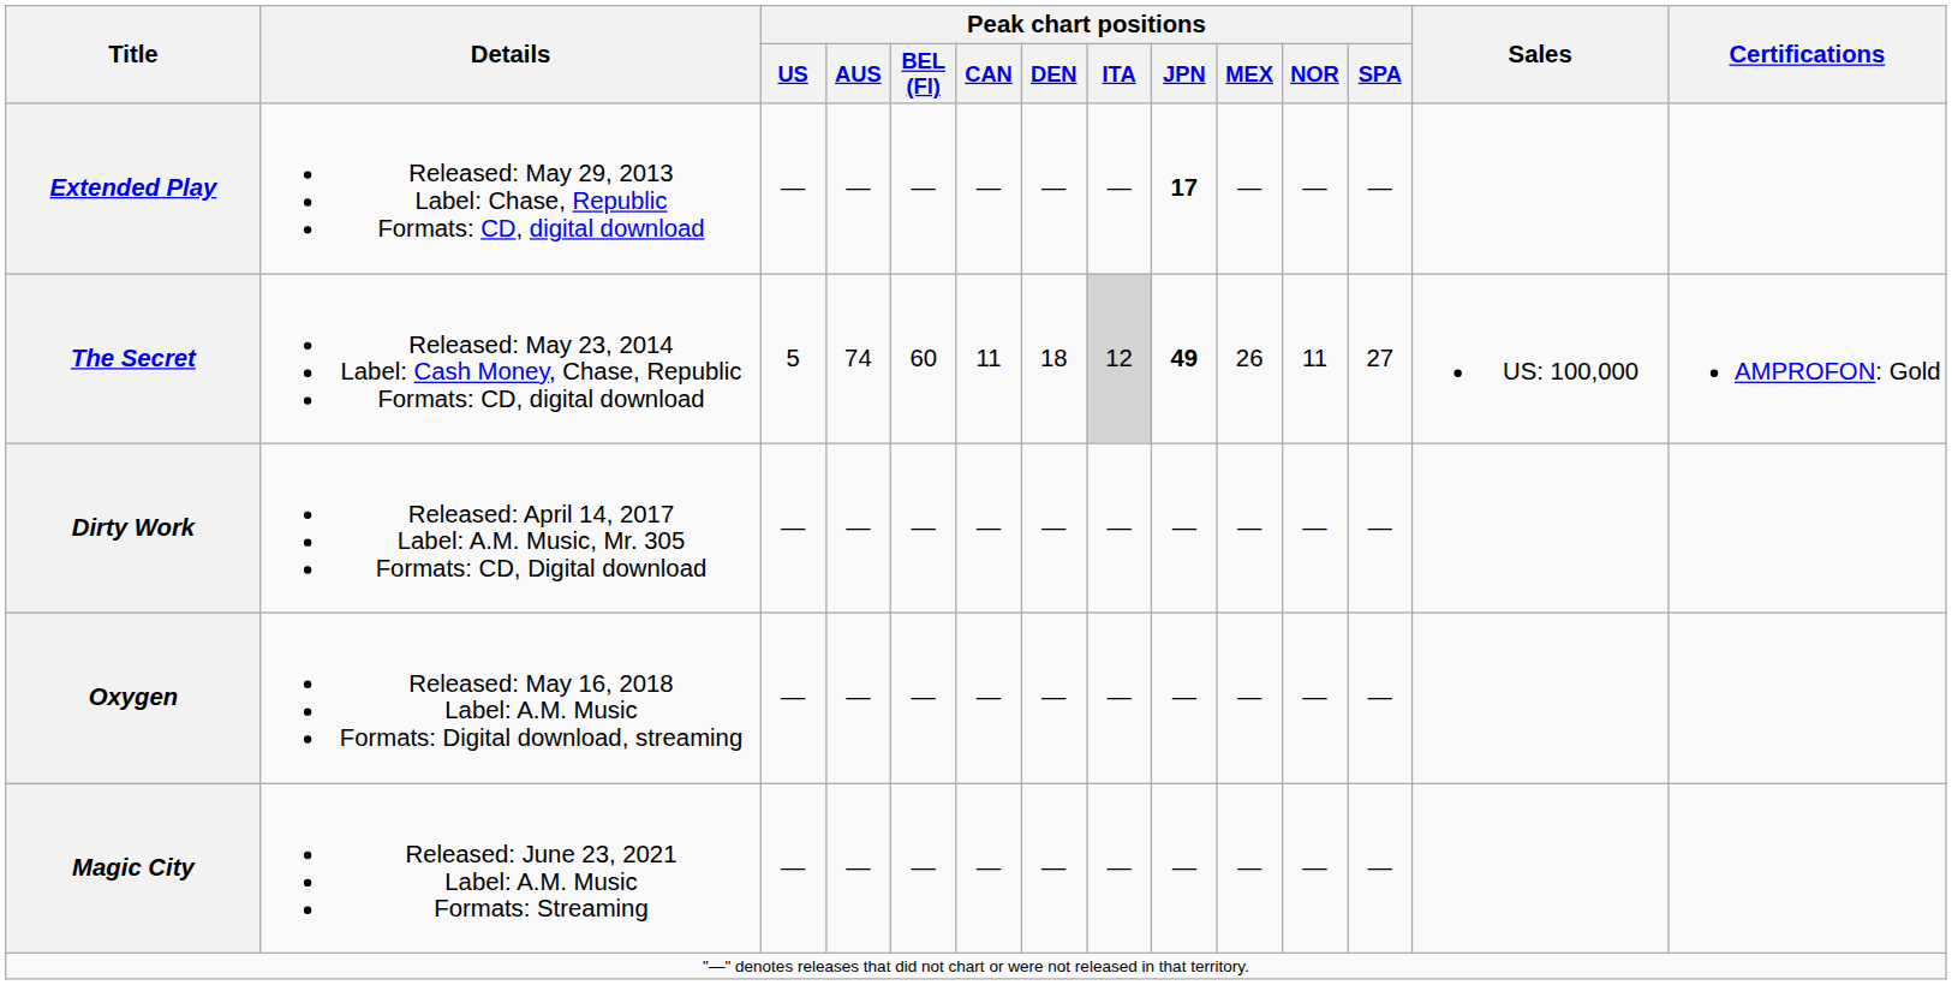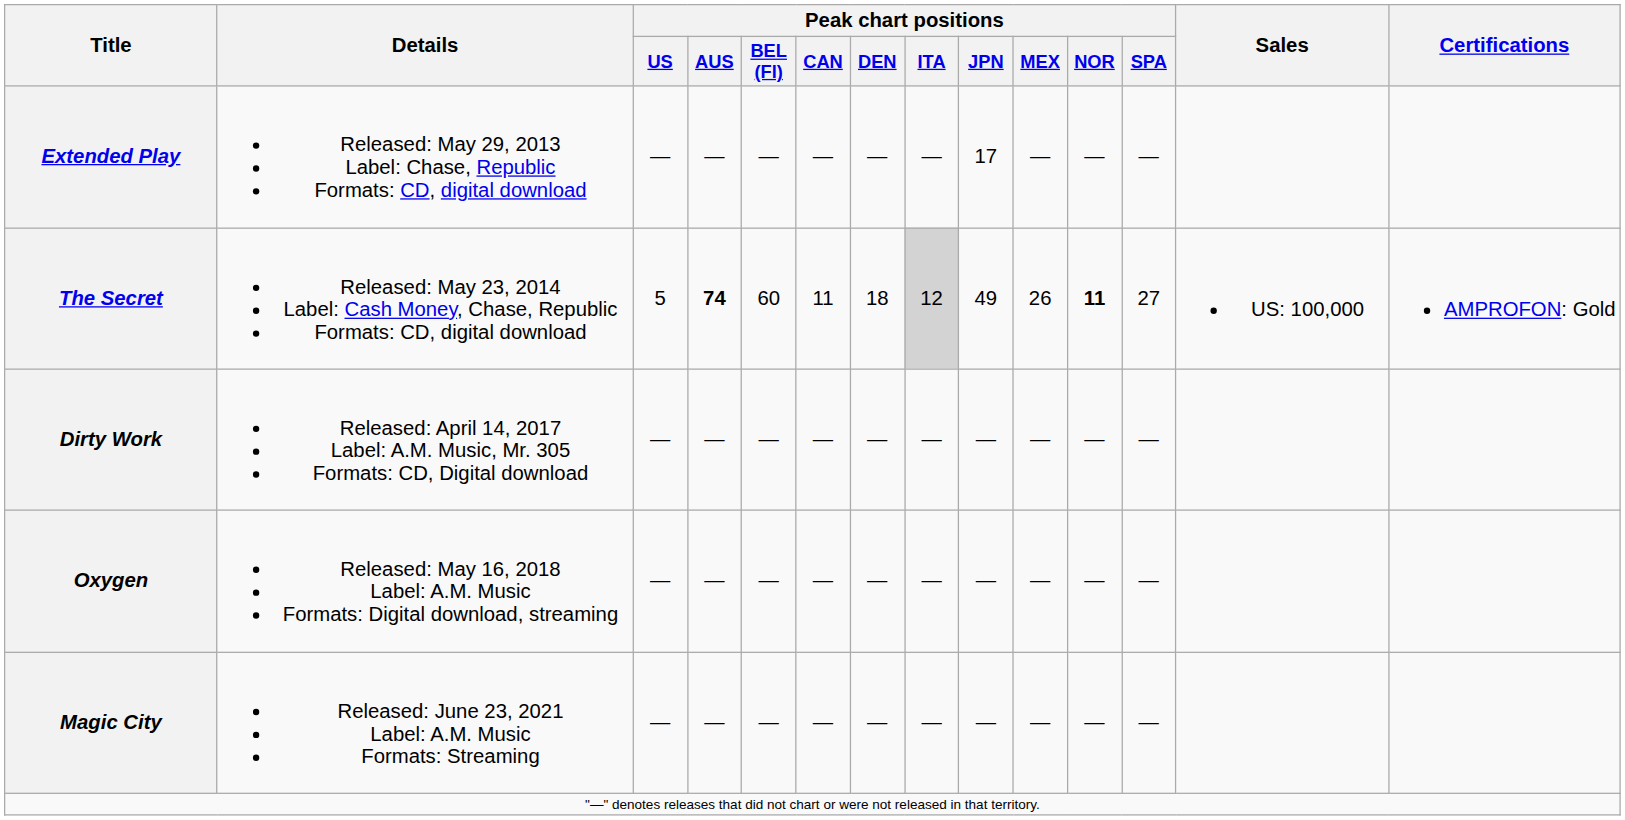Extended Play | Peak chart positions / JPN: bold -> normal
The Secret | Peak chart positions / AUS: normal -> bold
The Secret | Peak chart positions / JPN: bold -> normal
The Secret | Peak chart positions / NOR: normal -> bold
